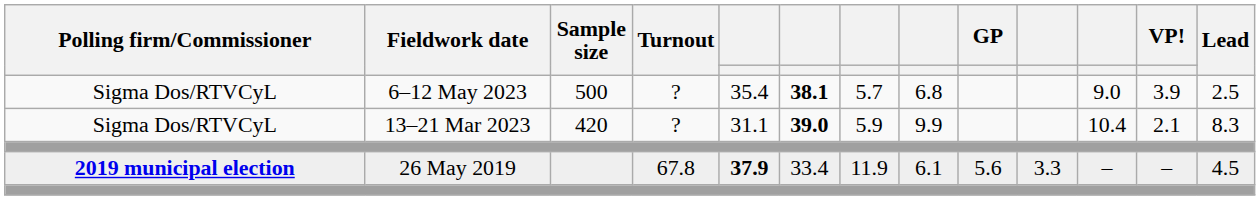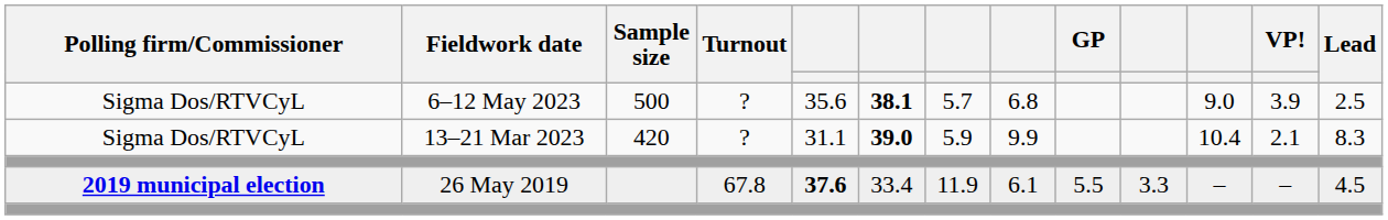6–12 May 2023 | column 5: 35.4 -> 35.6
26 May 2019 | column 5: 37.9 -> 37.6
26 May 2019 | GP: 5.6 -> 5.5
